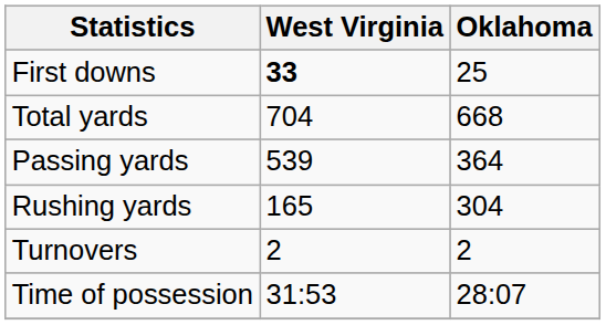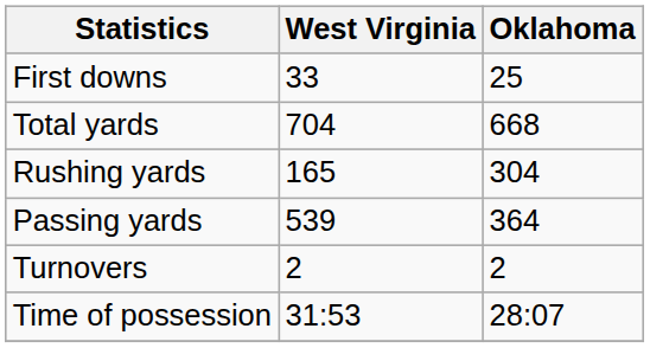First downs | West Virginia: bold -> normal
rows swapped: Rushing yards <-> Passing yards
